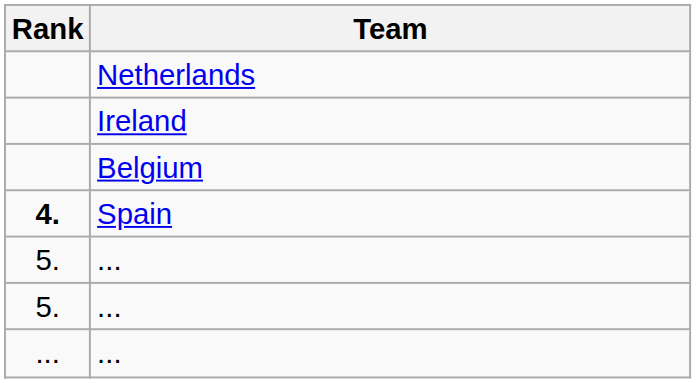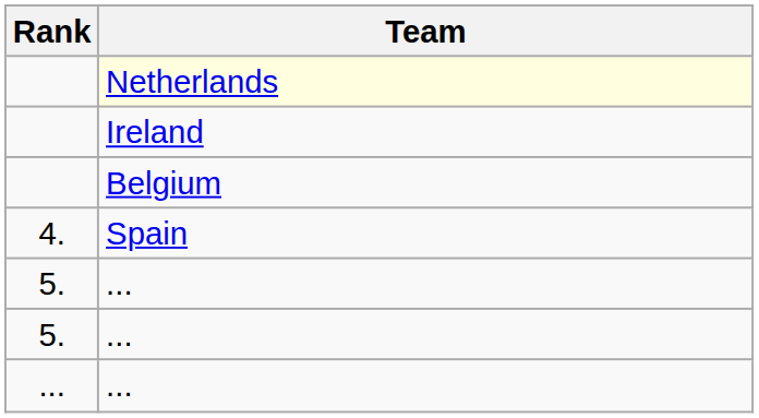row 2 | Team: no background -> lightyellow background
row 5 | Rank: bold -> normal
